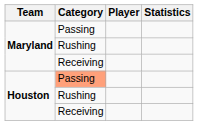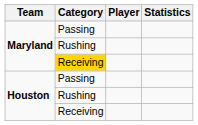Maryland / Receiving | Category: no background -> gold background
Houston / Passing | Category: lightsalmon background -> no background
